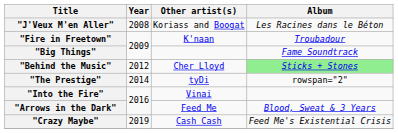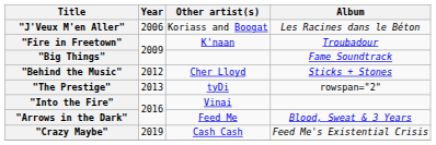"J'Veux M'en Aller" | Year: 2008 -> 2006
"Behind the Music" | Album: lightgreen background -> no background
"The Prestige" | Year: 2014 -> 2013
